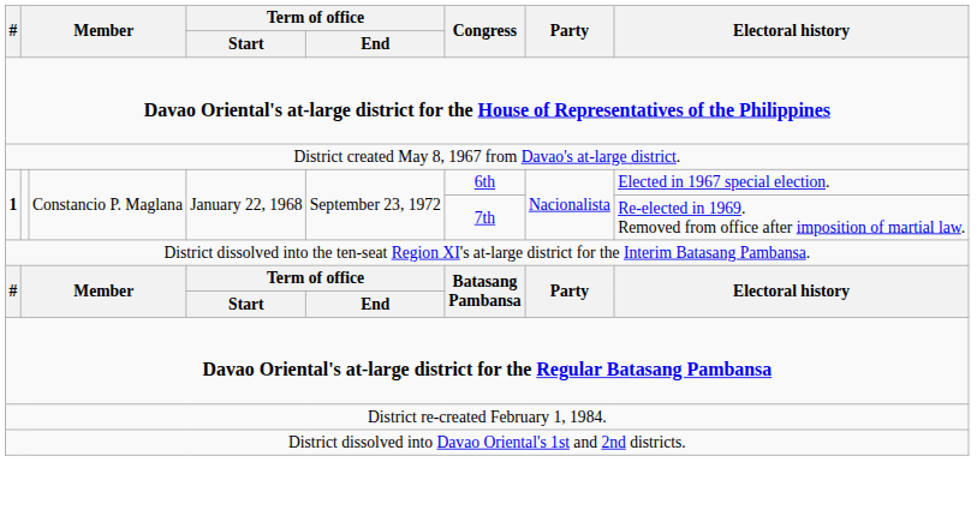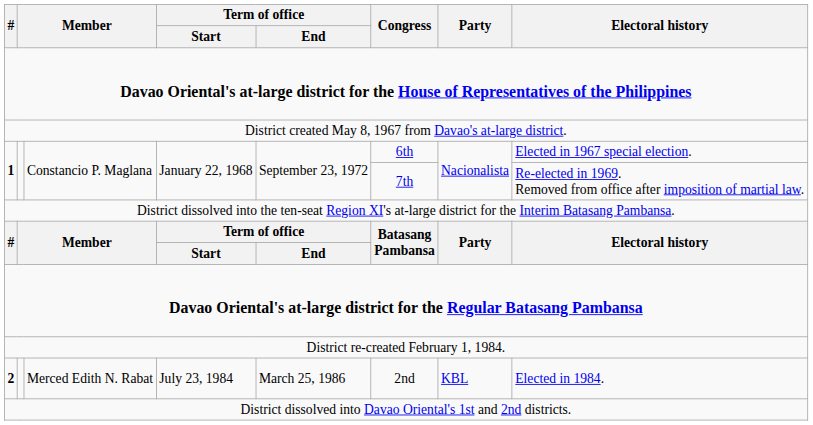+ row: 2 | Merced Edith N. Rabat | July 23, 1984 | March 25, 1986 | 2nd | KBL | Elected in 1984.
